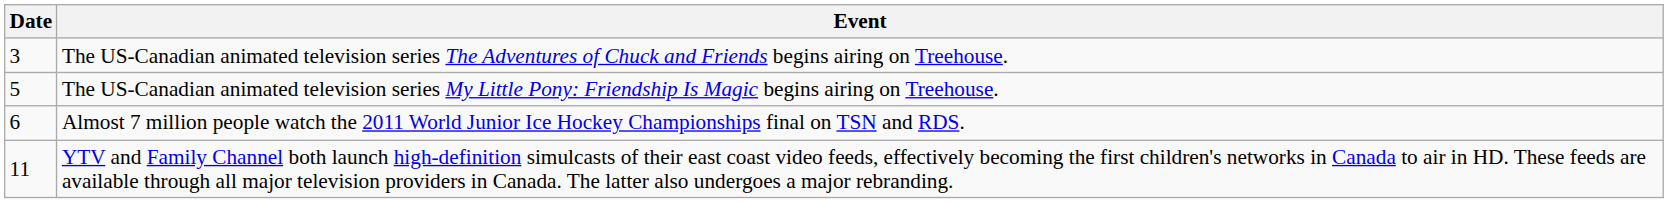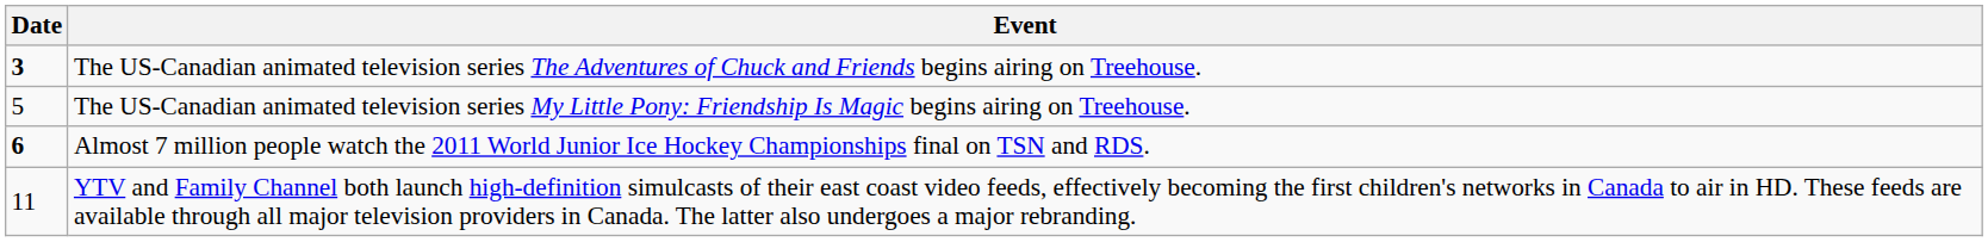row 2 | Date: normal -> bold
row 4 | Date: normal -> bold
